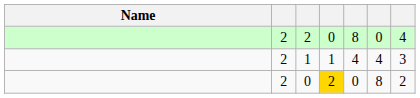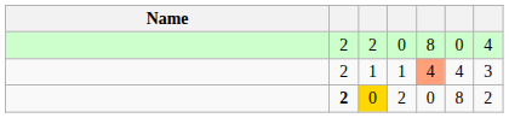row 3 | column 5: no background -> lightsalmon background
row 4 | column 2: normal -> bold
row 4 | column 3: no background -> gold background
row 4 | column 4: gold background -> no background
